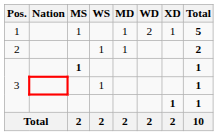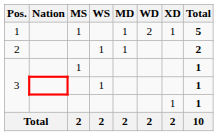row 4 | MS: bold -> normal
row 6 | XD: bold -> normal
